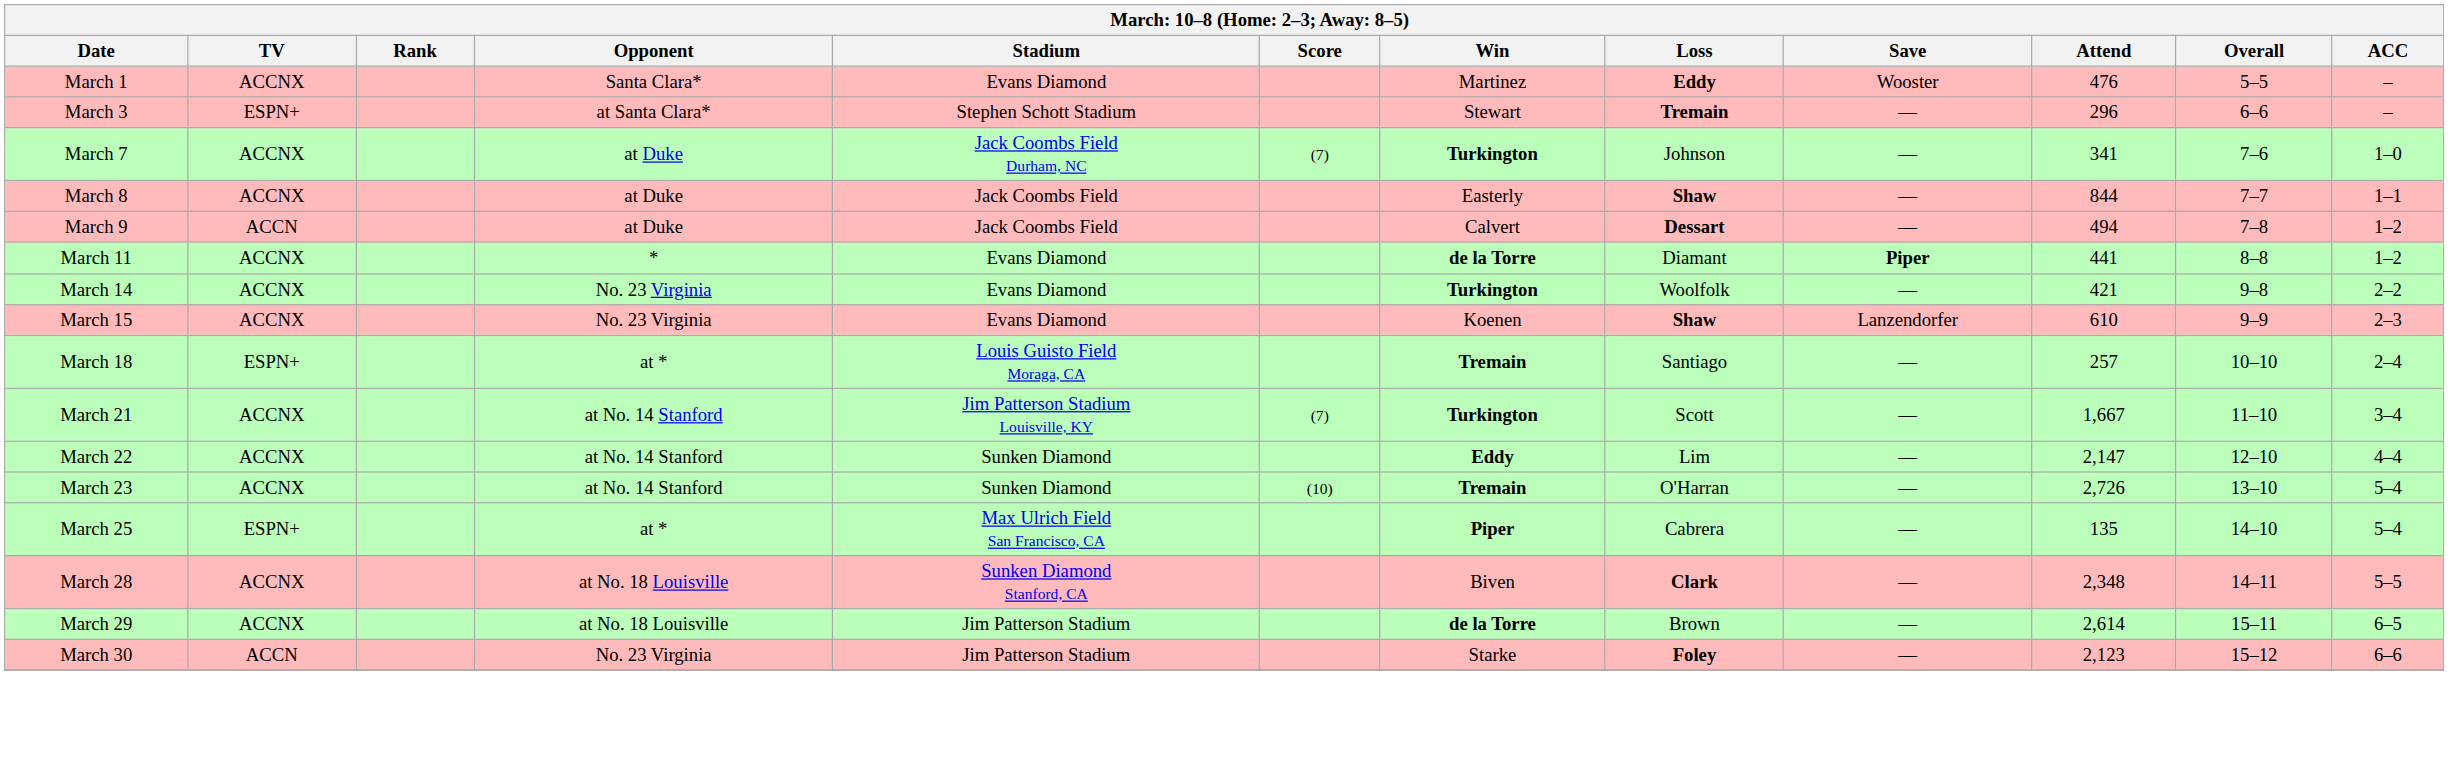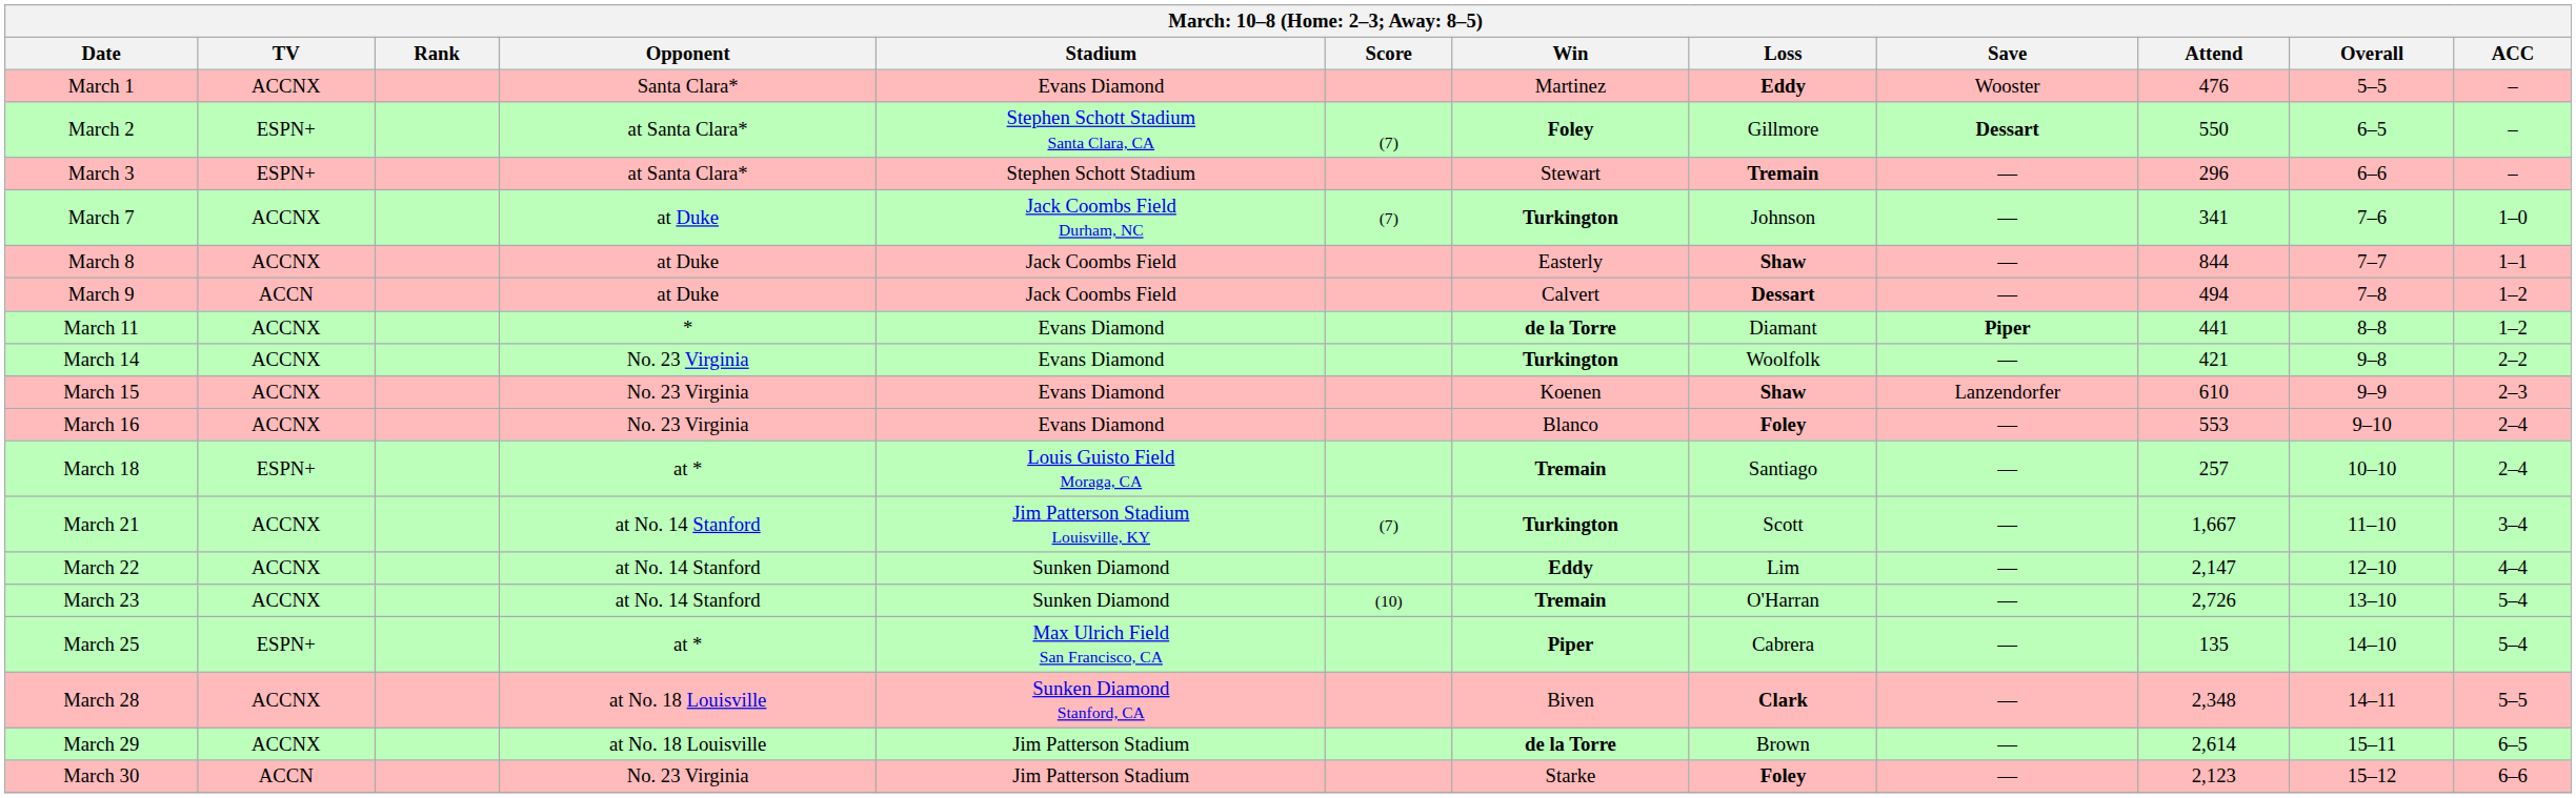+ row: March 2 | ESPN+ | at Santa Clara* | Stephen Schott Stadium Santa Clara, CA | (7) | Foley | Gillmore | Dessart | 550 | 6–5 | –
+ row: March 16 | ACCNX | No. 23 Virginia | Evans Diamond | Blanco | Foley | — | 553 | 9–10 | 2–4
